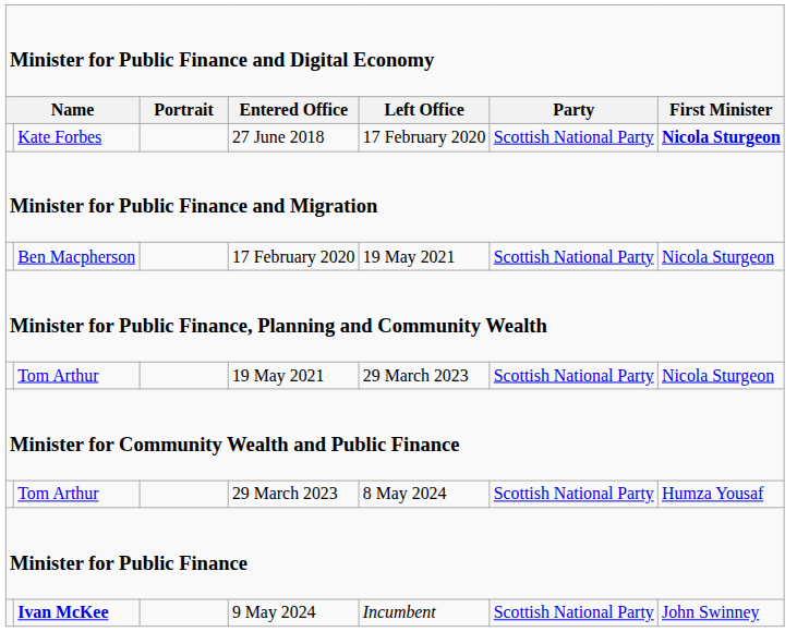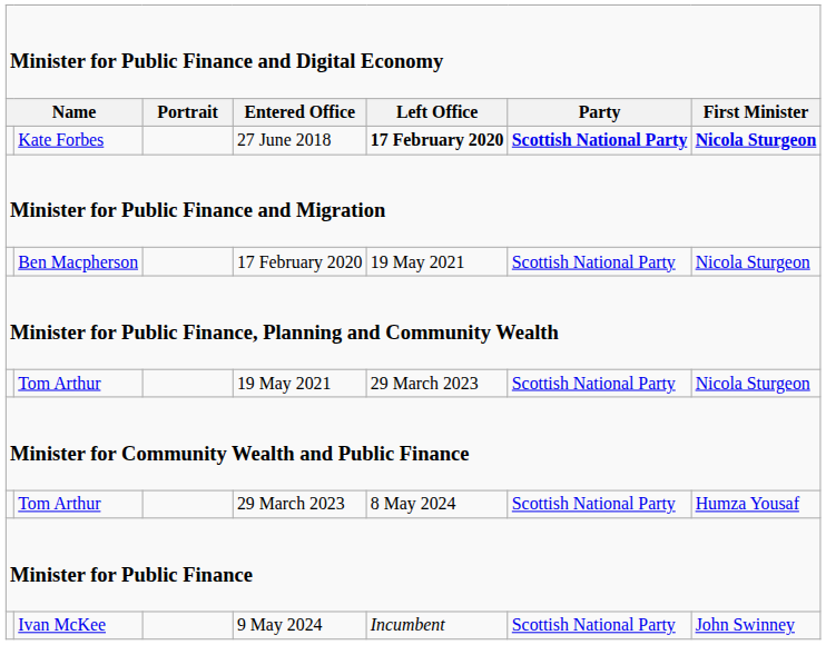27 June 2018 | column 5: normal -> bold
27 June 2018 | column 6: normal -> bold
9 May 2024 | column 2: bold -> normal
